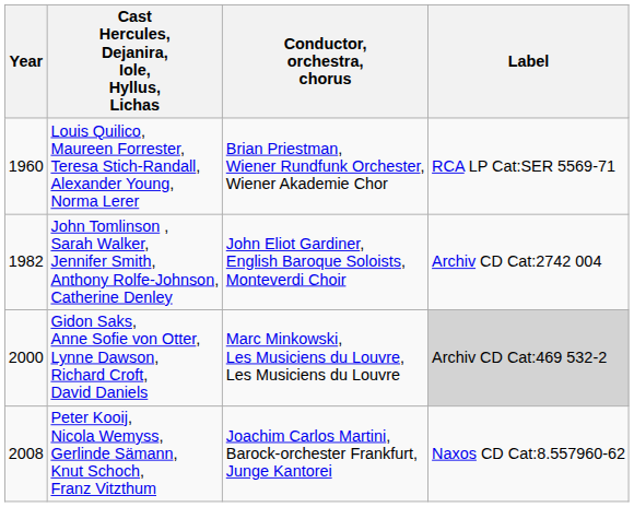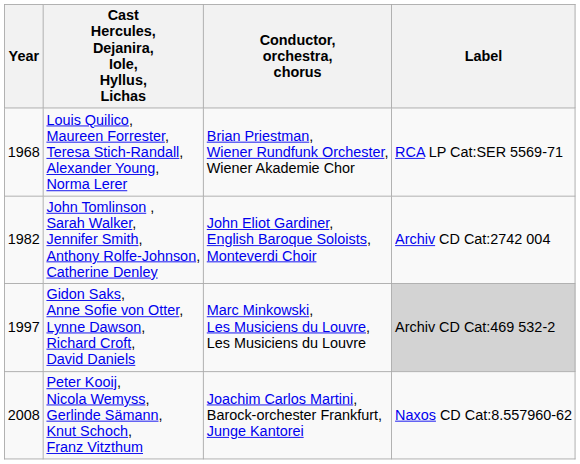row 2 | Year: 1960 -> 1968
row 4 | Year: 2000 -> 1997
